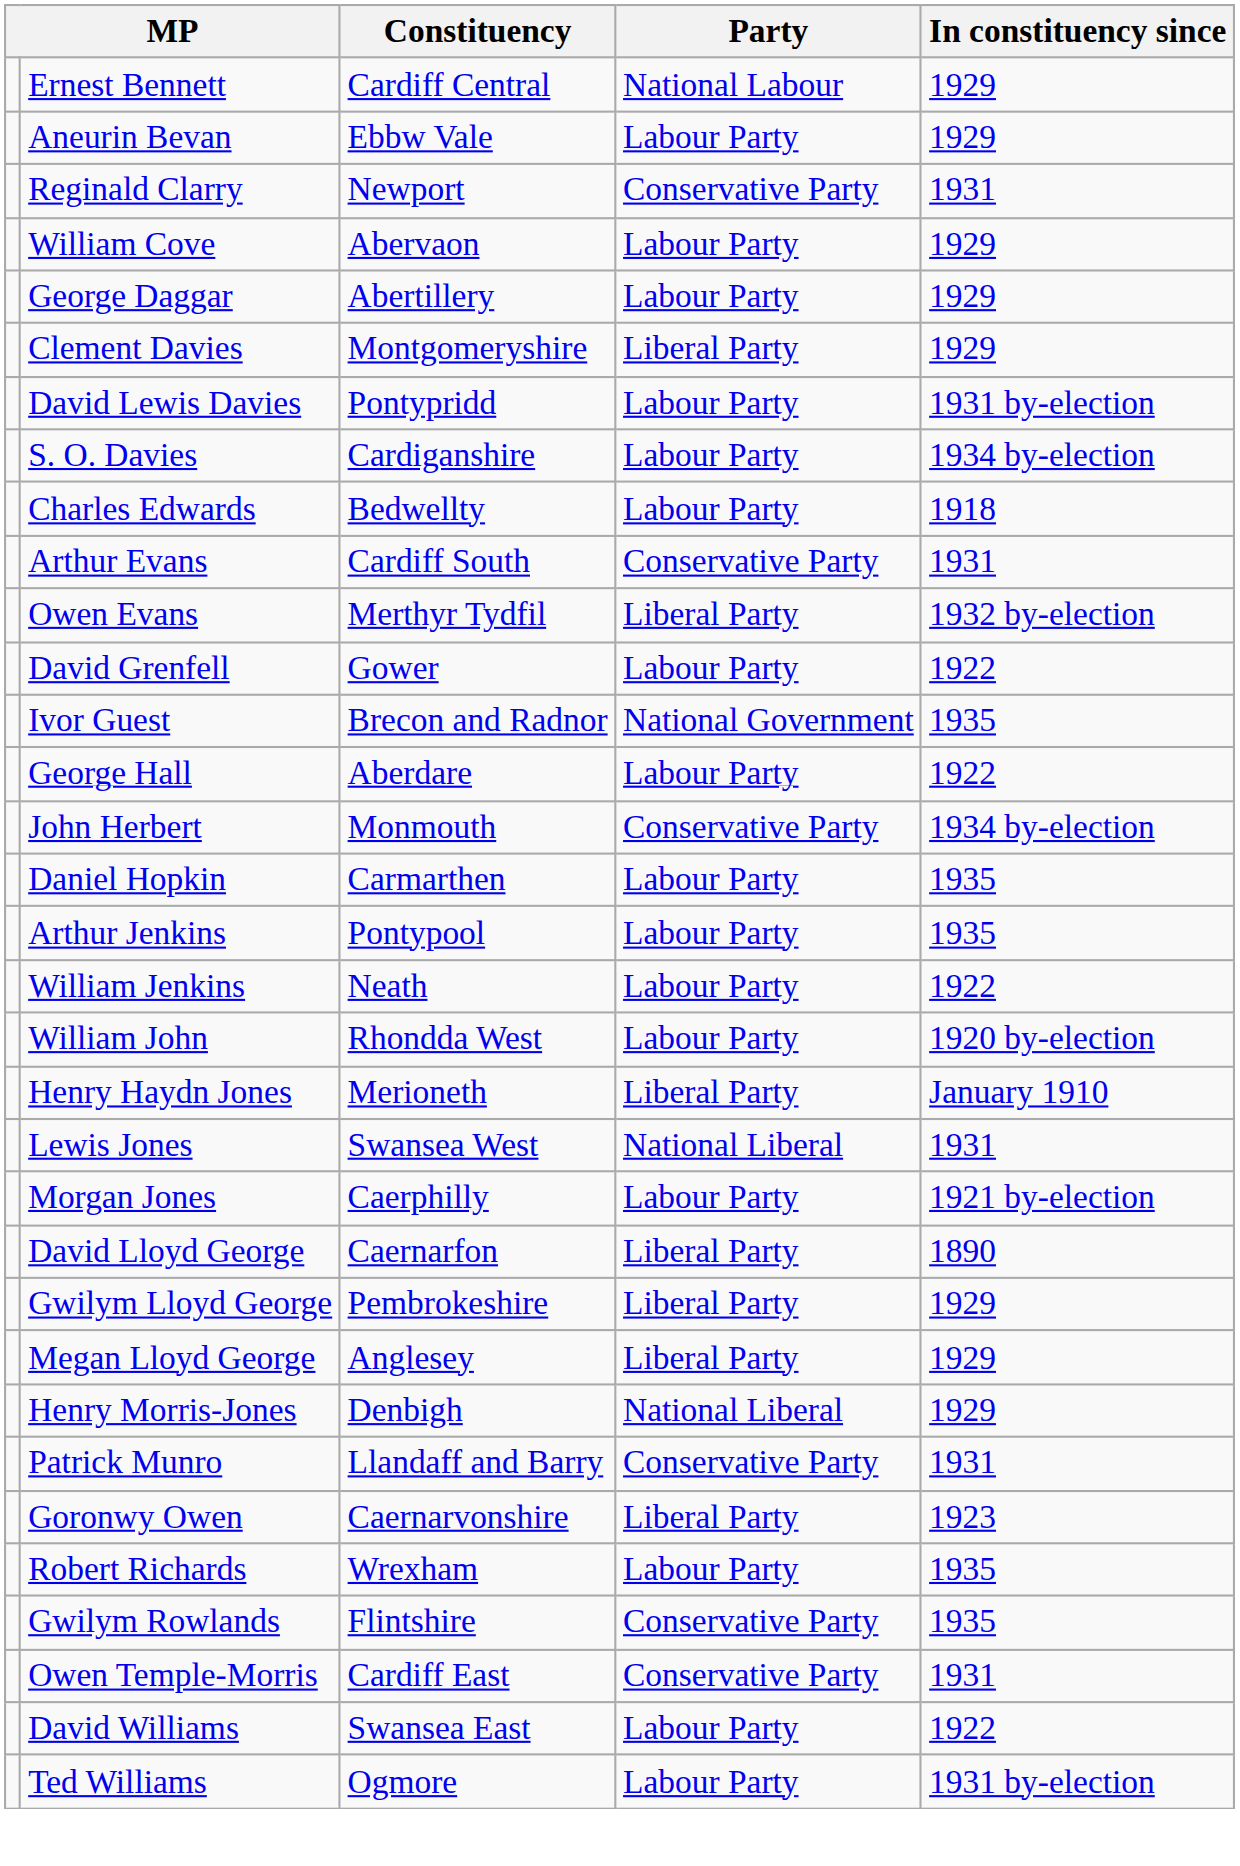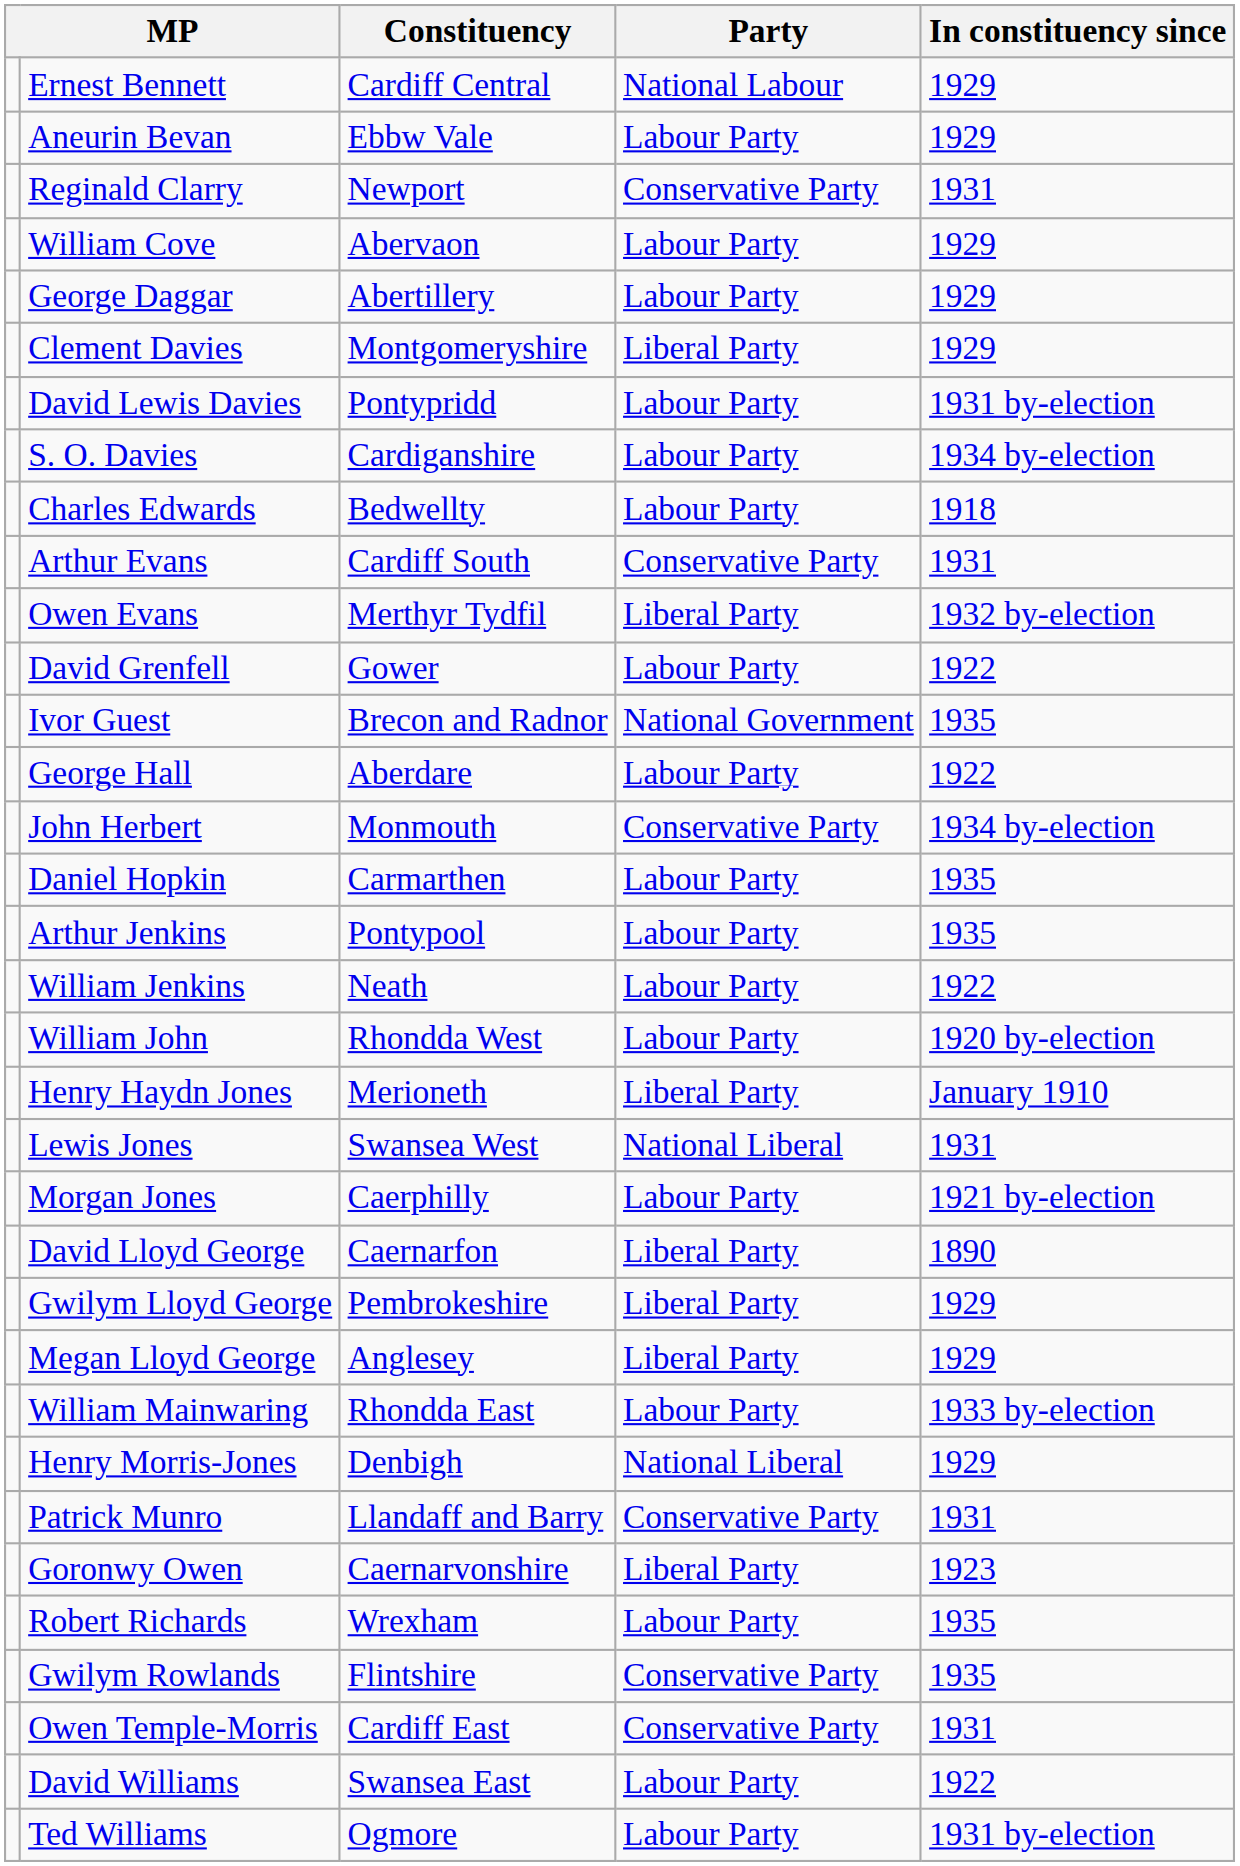+ row: William Mainwaring | Rhondda East | Labour Party | 1933 by-election
